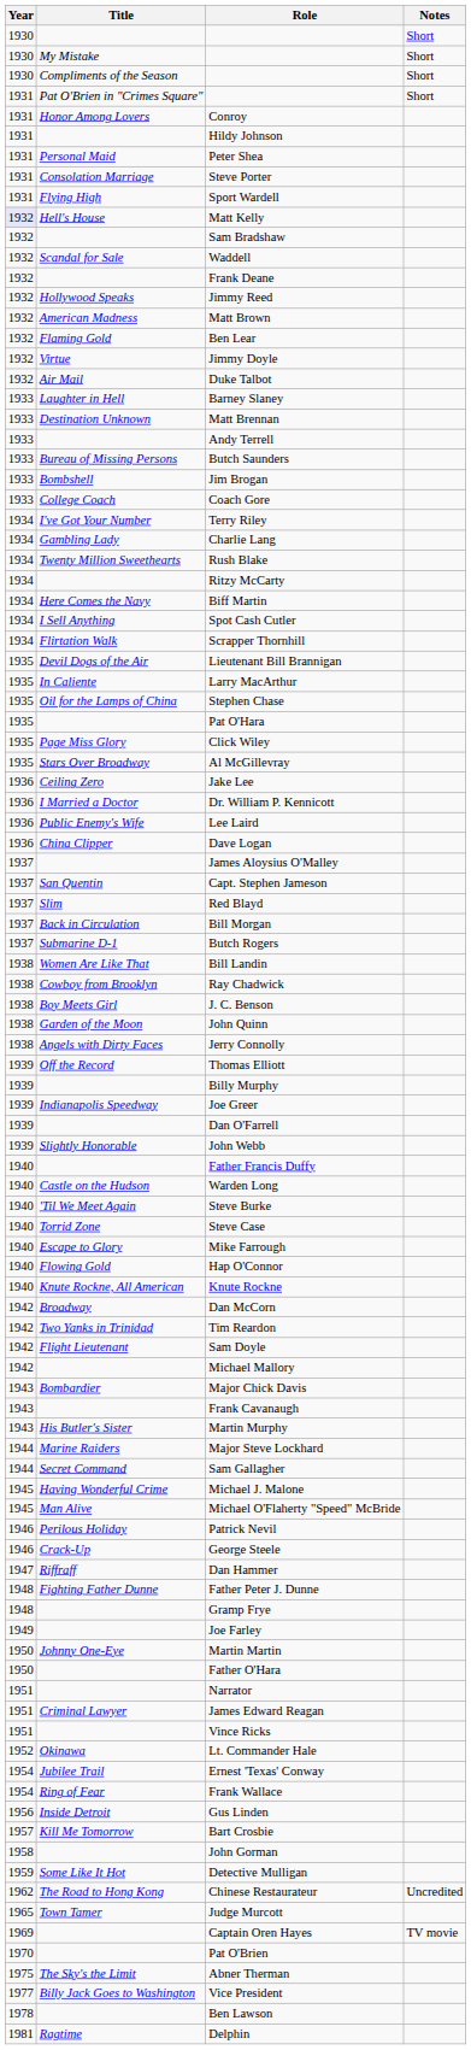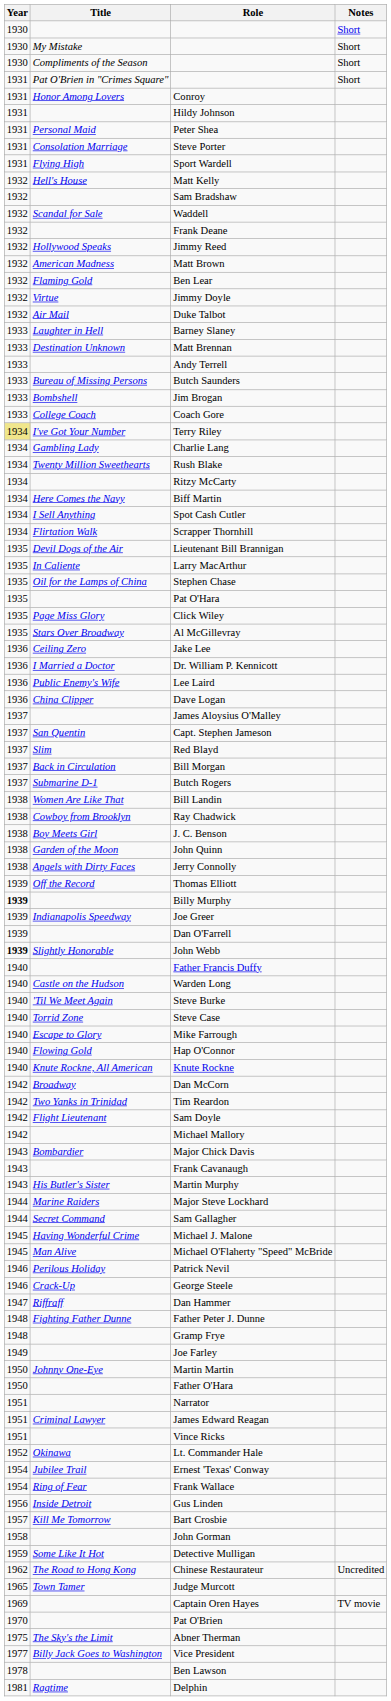Matt Kelly | Year: lavender background -> no background
Terry Riley | Year: no background -> khaki background
Billy Murphy | Year: normal -> bold
John Webb | Year: normal -> bold
